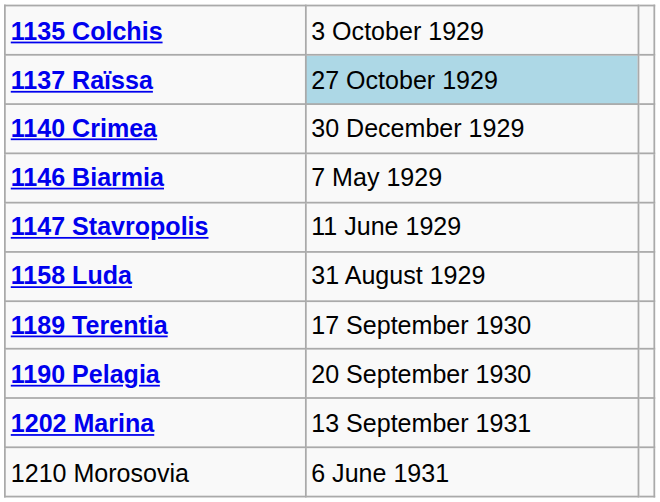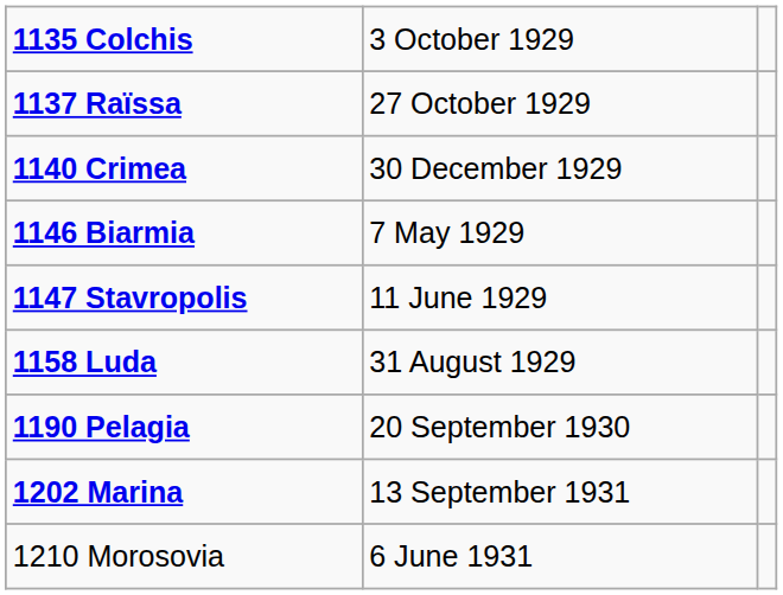1137 Raïssa | column 2: lightblue background -> no background
- row: 1189 Terentia | 17 September 1930
